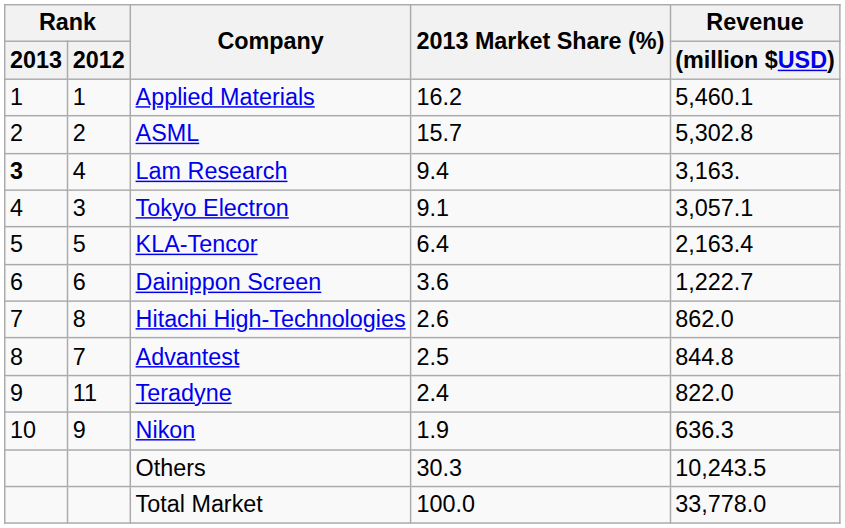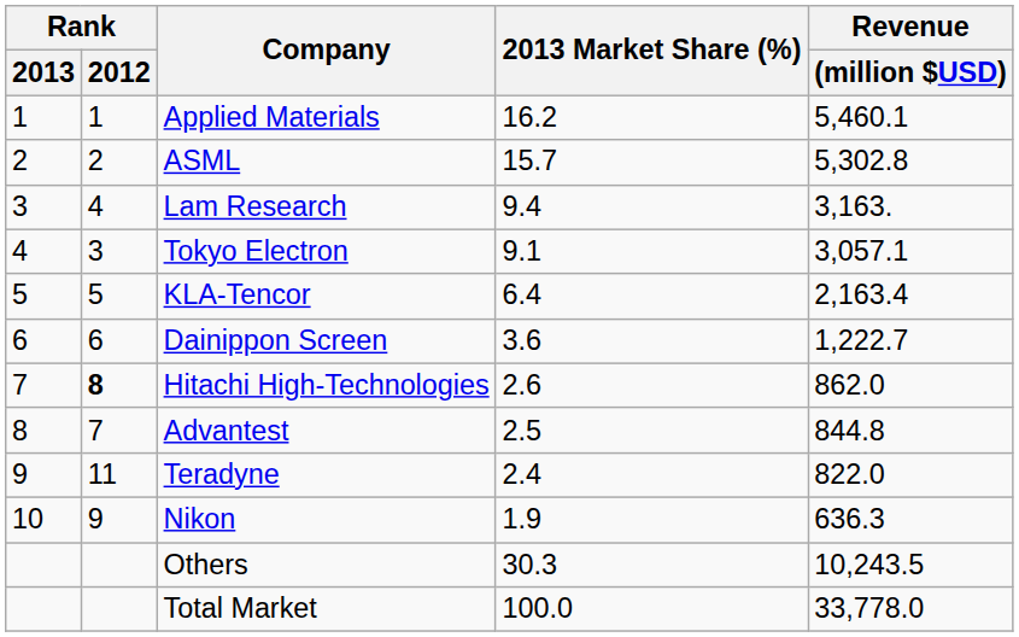Lam Research | Rank / 2013: bold -> normal
Hitachi High-Technologies | Rank / 2012: normal -> bold
